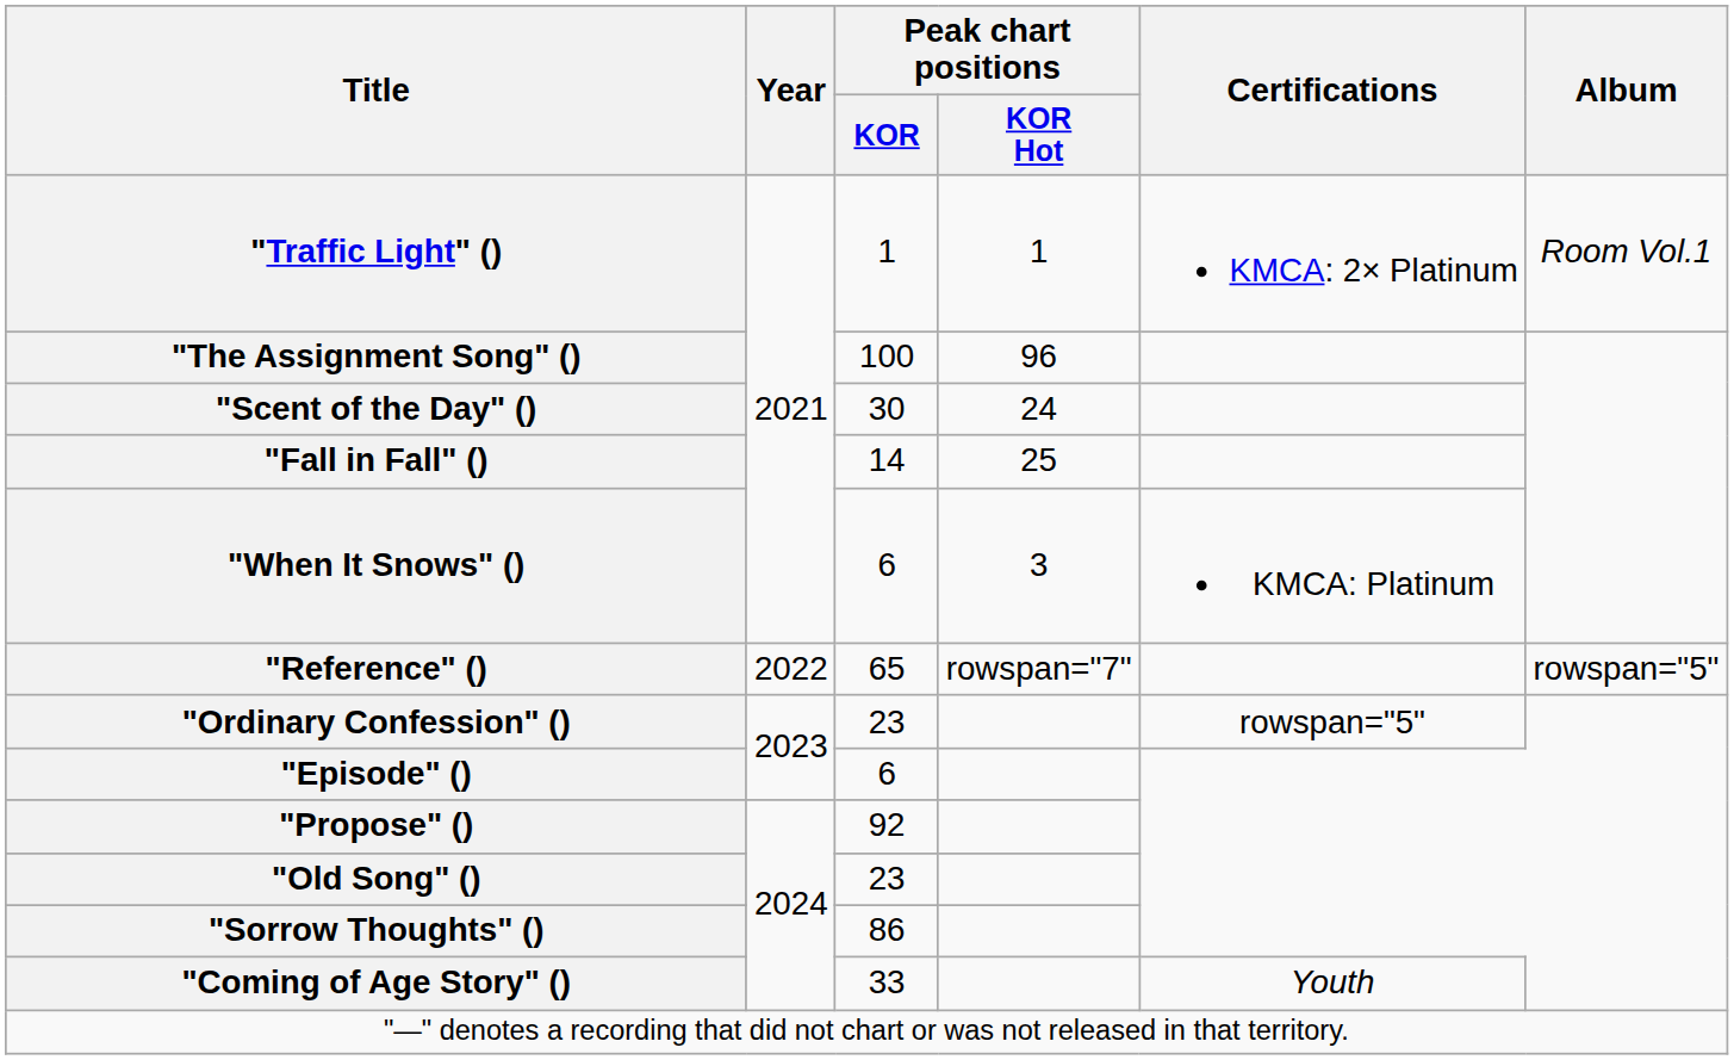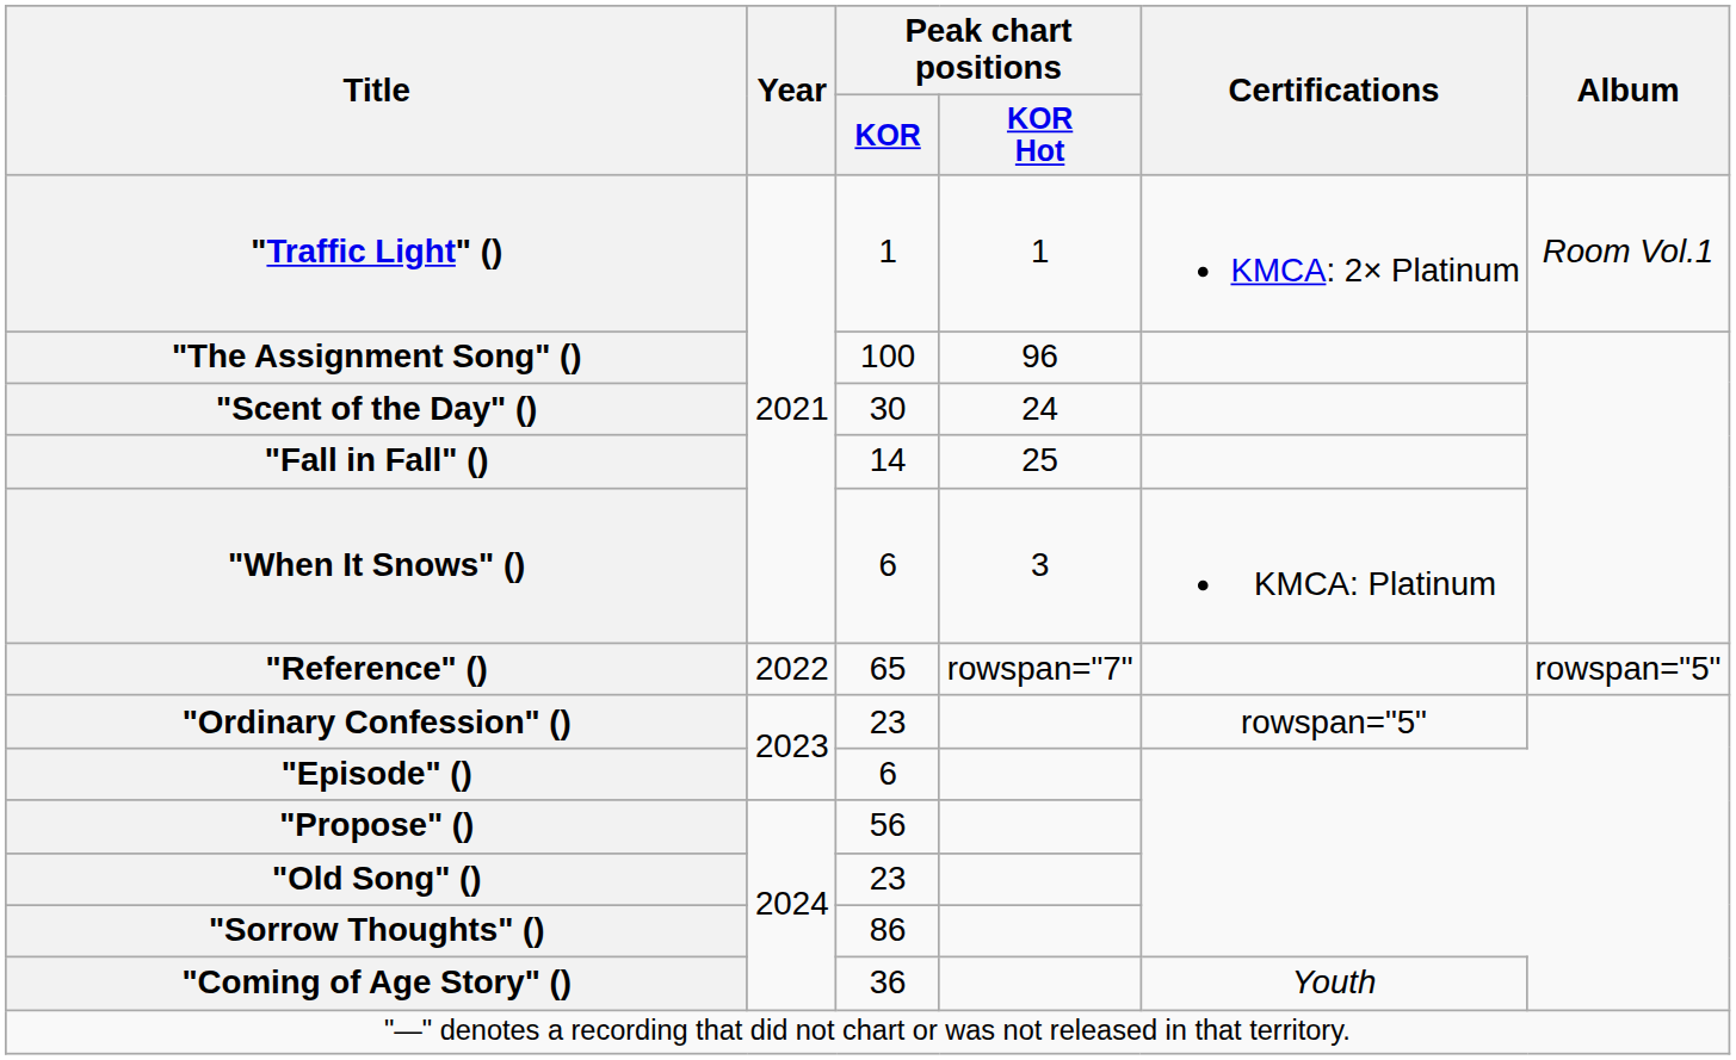"Propose" () | Peak chart positions / KOR: 92 -> 56
"Coming of Age Story" () | Peak chart positions / KOR: 33 -> 36
